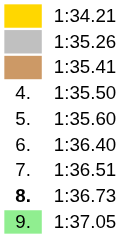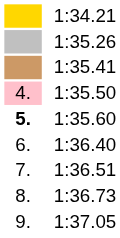1:35.50 | column 1: no background -> pink background
1:35.60 | column 1: normal -> bold
1:36.73 | column 1: bold -> normal
1:37.05 | column 1: lightgreen background -> no background
